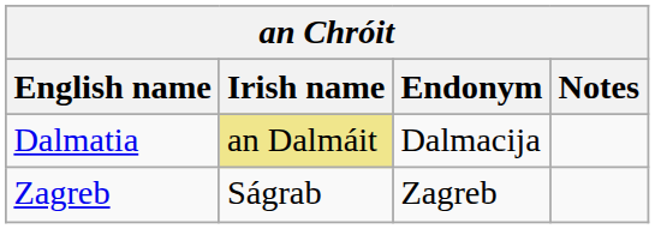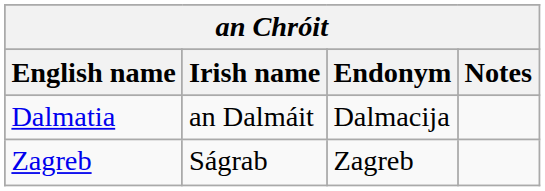Dalmatia | Irish name: khaki background -> no background
